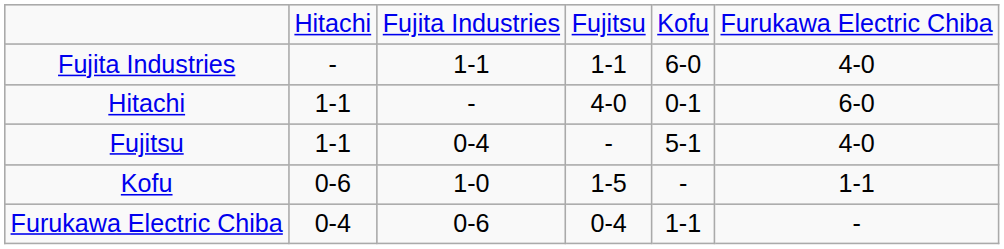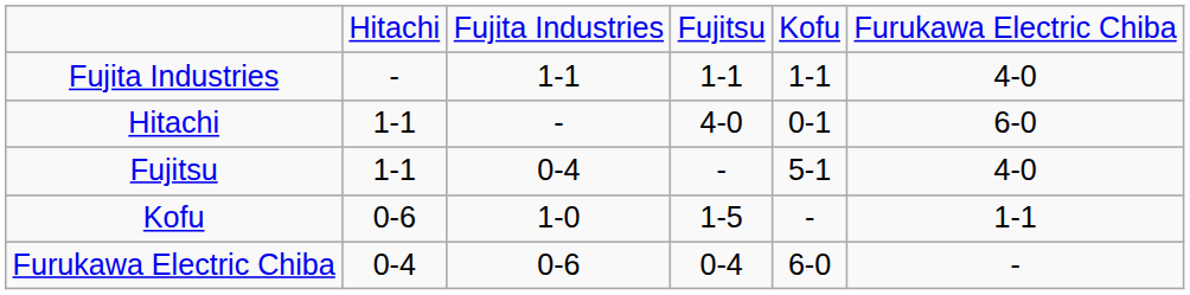row 2 | column 5: 6-0 -> 1-1
row 6 | column 5: 1-1 -> 6-0
